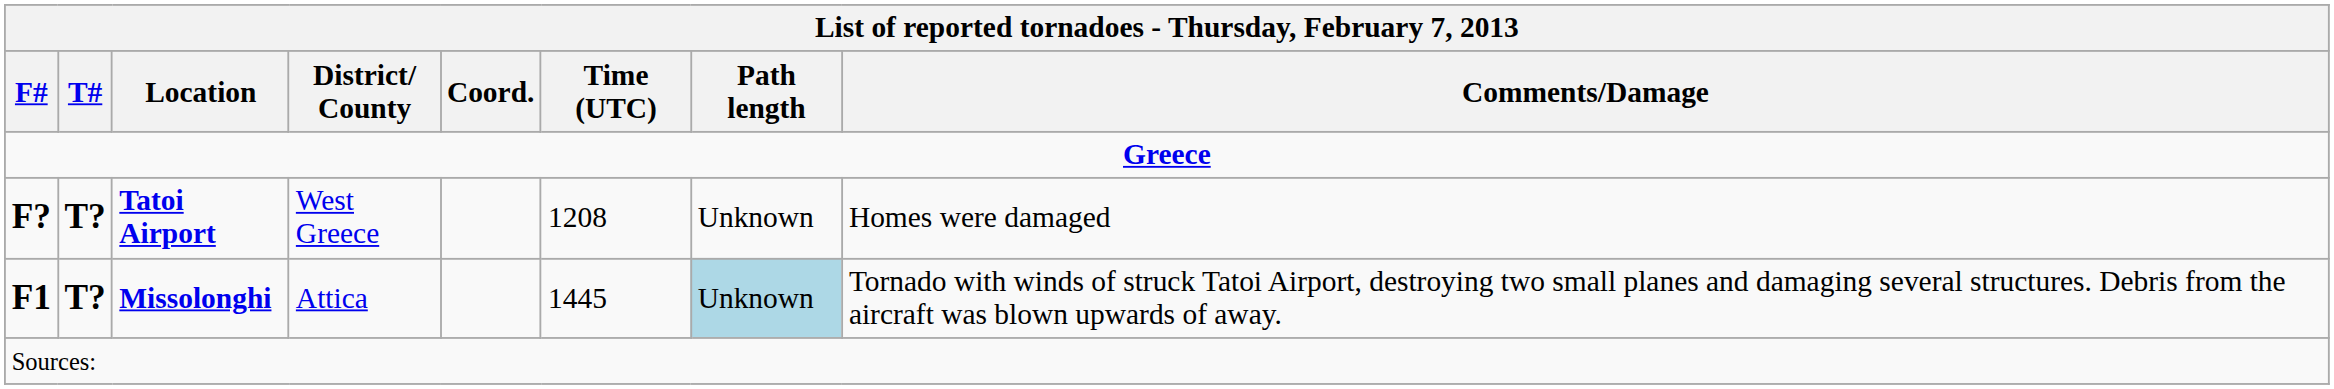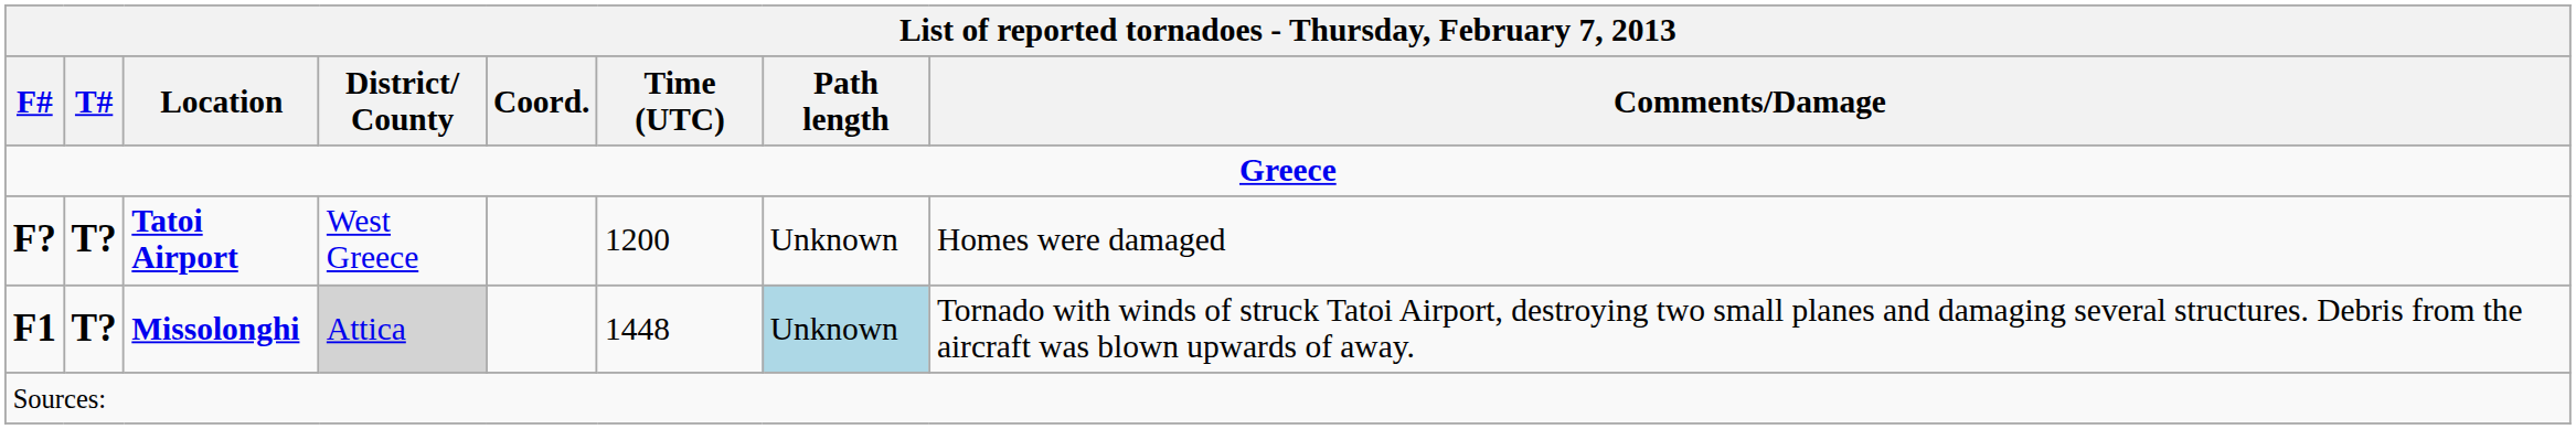F? | Time (UTC): 1208 -> 1200
F1 | District/ County: no background -> lightgrey background
F1 | Time (UTC): 1445 -> 1448
